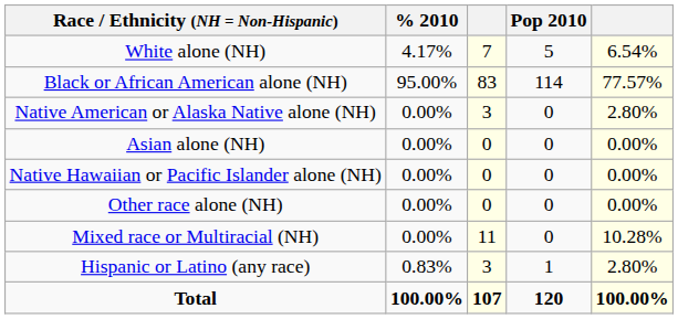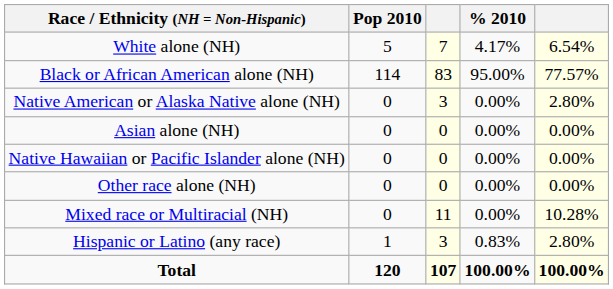columns swapped: Pop 2010 <-> % 2010
